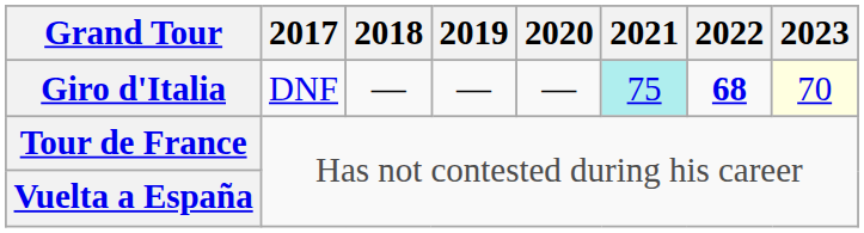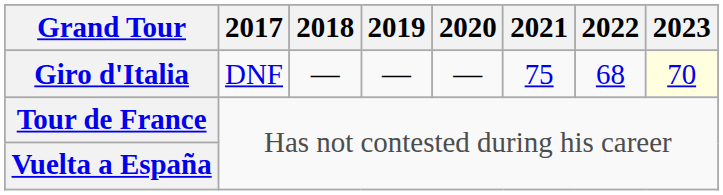Giro d'Italia | 2021: paleturquoise background -> no background
Giro d'Italia | 2022: bold -> normal
